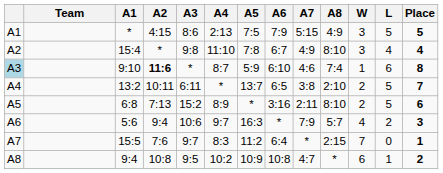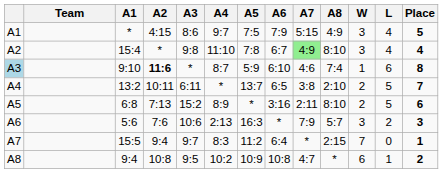row 2 | A4: 2:13 -> 9:7
row 2 | L: 5 -> 4
row 3 | A7: no background -> lightgreen background
row 7 | A2: 9:4 -> 7:6
row 7 | A4: 9:7 -> 2:13
row 7 | W: 4 -> 3
row 8 | A2: 7:6 -> 9:4
